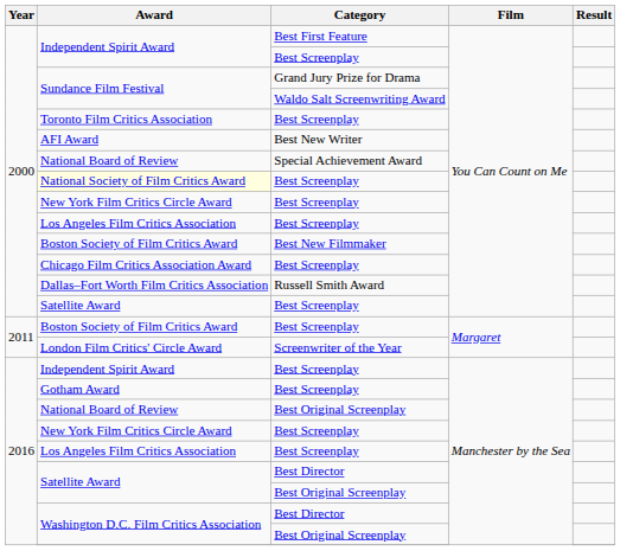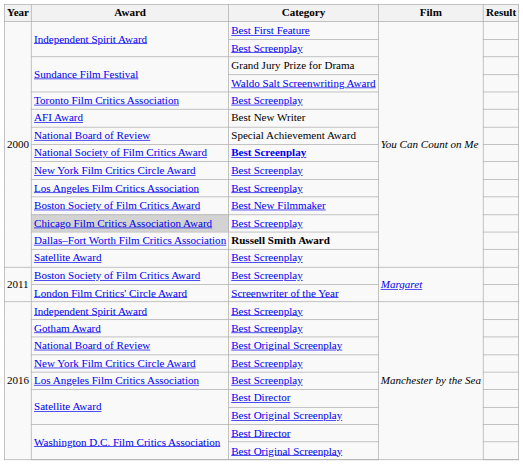National Society of Film Critics Award | Award: lightyellow background -> no background
National Society of Film Critics Award | Category: normal -> bold
Chicago Film Critics Association Award | Award: no background -> lightgrey background
Dallas–Fort Worth Film Critics Association | Category: normal -> bold
